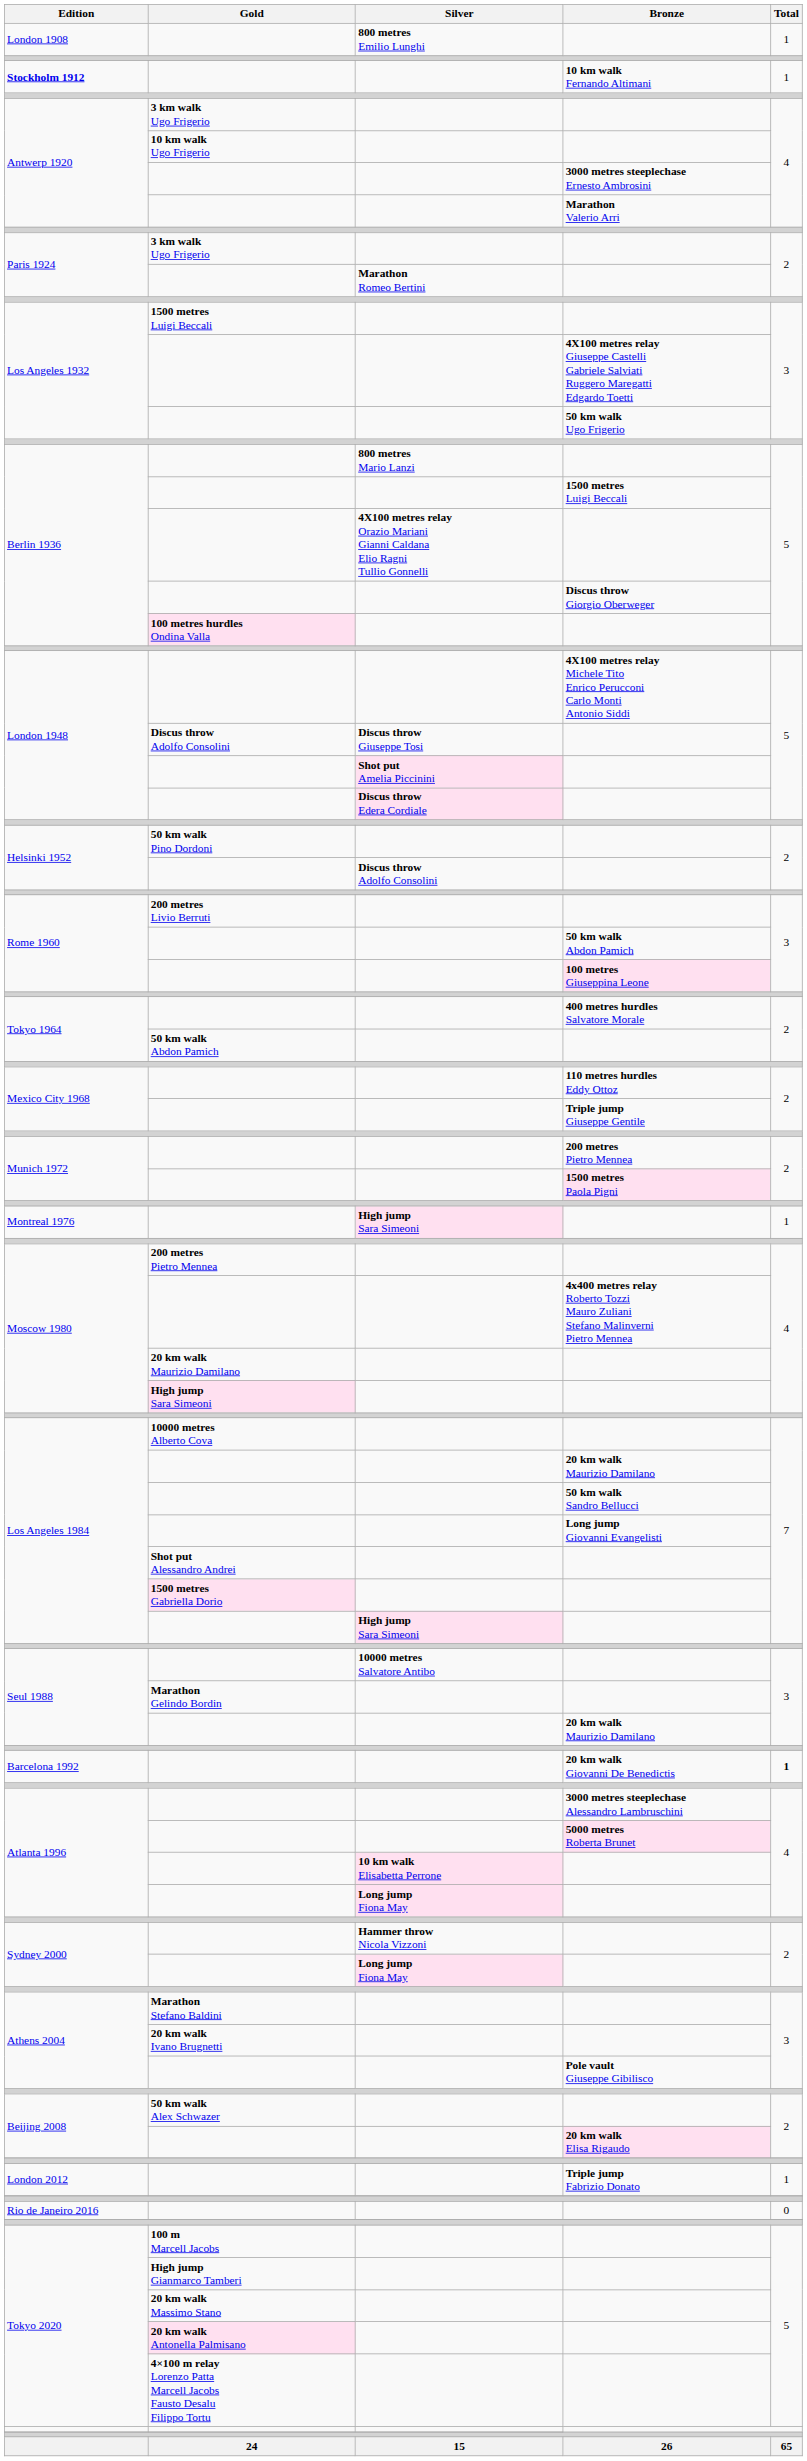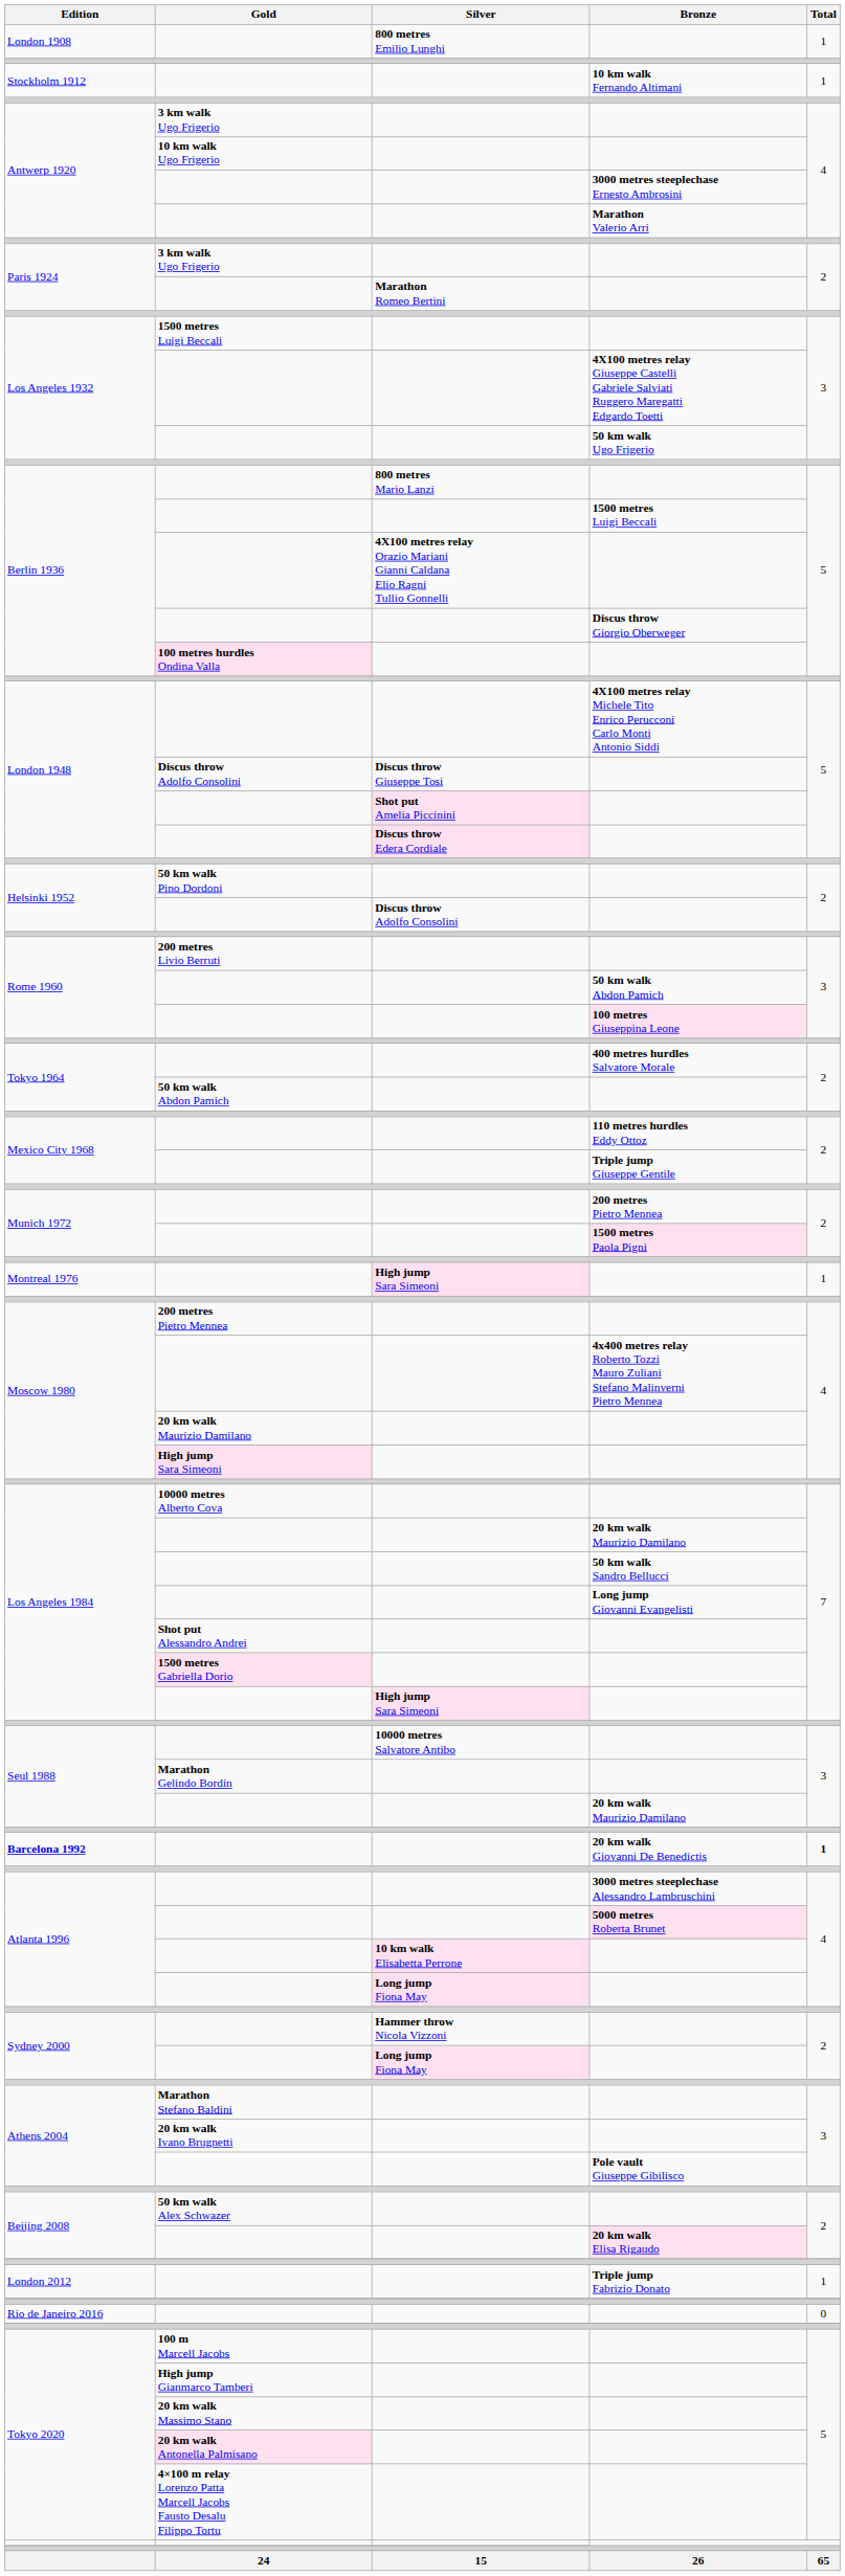10 km walk Fernando Altimani | Edition: bold -> normal
20 km walk Giovanni De Benedictis | Edition: normal -> bold
